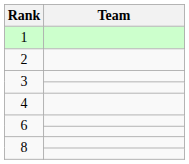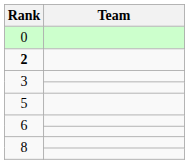row 2 | Rank: 1 -> 0
row 3 | Rank: normal -> bold
row 6 | Rank: 4 -> 5
